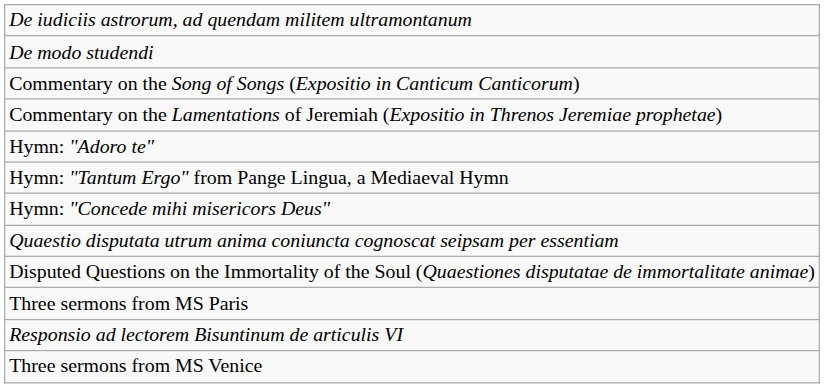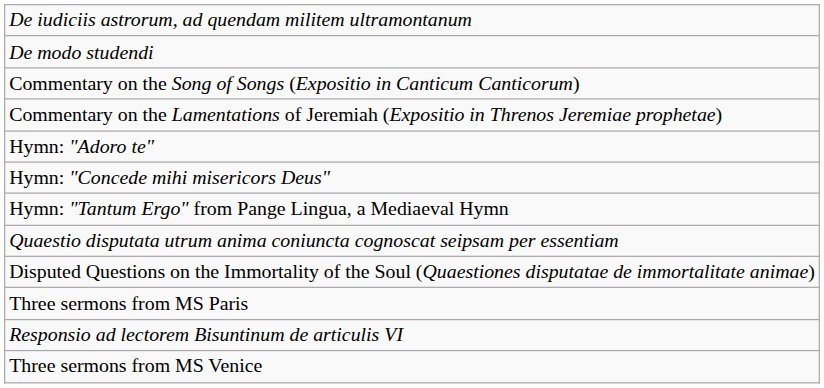row 6 | column 1: Hymn: "Tantum Ergo" from Pange Lingua, a Mediaeval Hymn -> Hymn: "Concede mihi misericors Deus"
row 7 | column 1: Hymn: "Concede mihi misericors Deus" -> Hymn: "Tantum Ergo" from Pange Lingua, a Mediaeval Hymn
